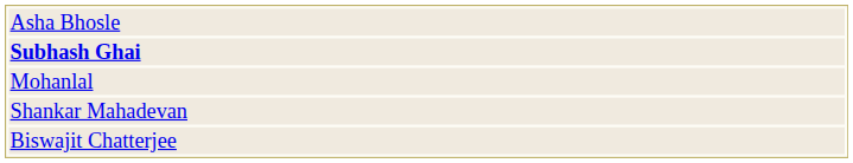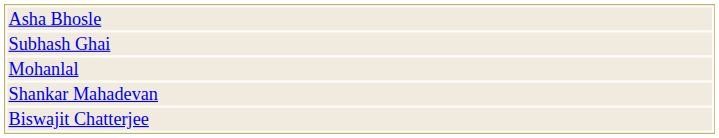row 2 | column 1: bold -> normal
